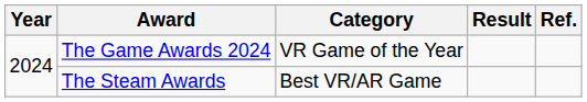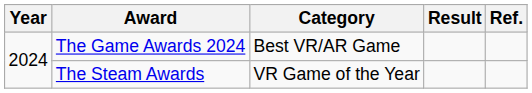The Game Awards 2024 | Category: VR Game of the Year -> Best VR/AR Game
The Steam Awards | Category: Best VR/AR Game -> VR Game of the Year
